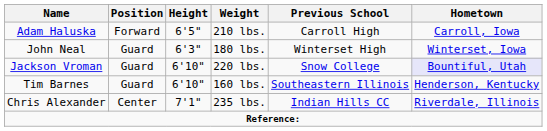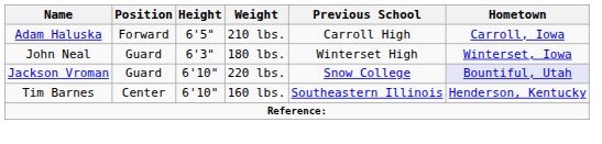Tim Barnes | Position: Guard -> Center
- row: Chris Alexander | Center | 7'1" | 235 lbs. | Indian Hills CC | Riverdale, Illinois
